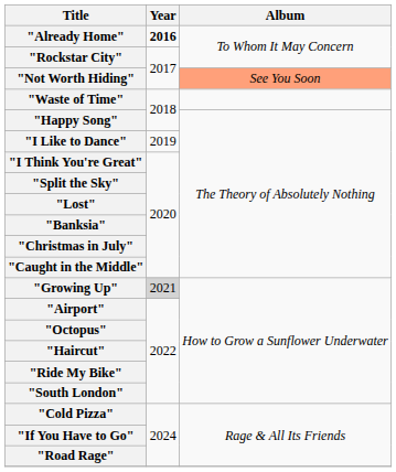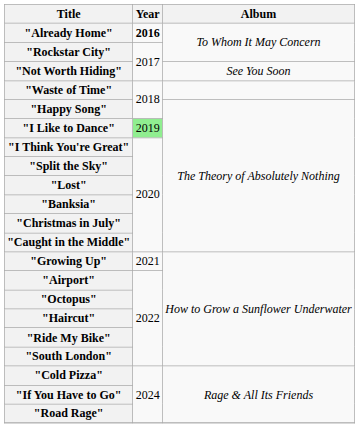"Not Worth Hiding" | Album: lightsalmon background -> no background
"I Like to Dance" | Year: no background -> lightgreen background
"Growing Up" | Year: lightgrey background -> no background
